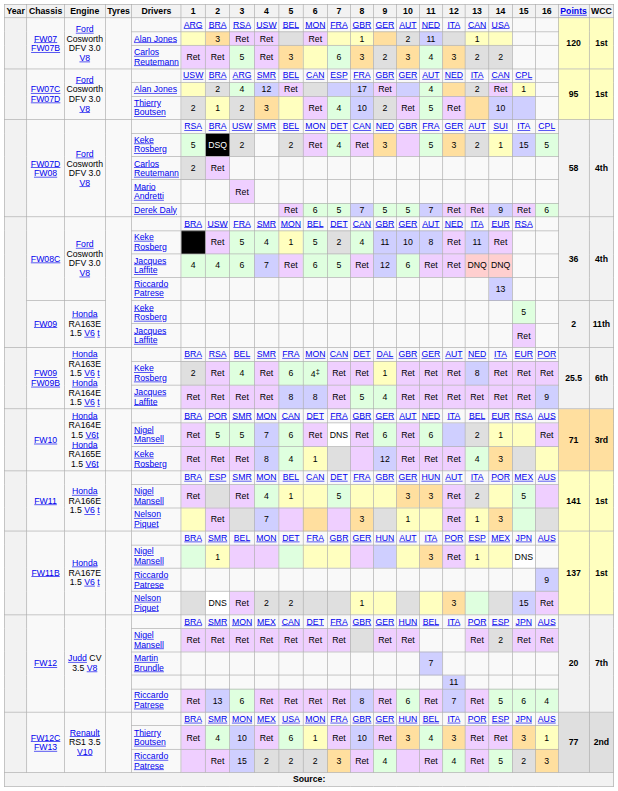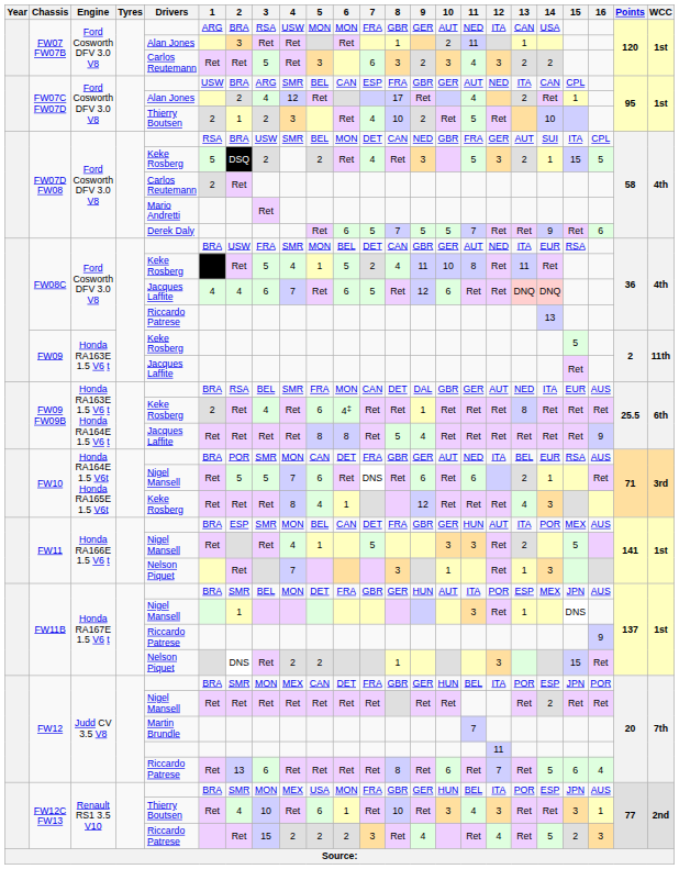row 2 | 5: BEL -> MON
row 19 | 16: POR -> AUS
row 32 | 16: AUS -> POR
